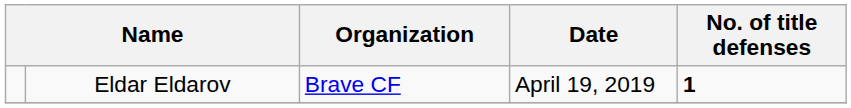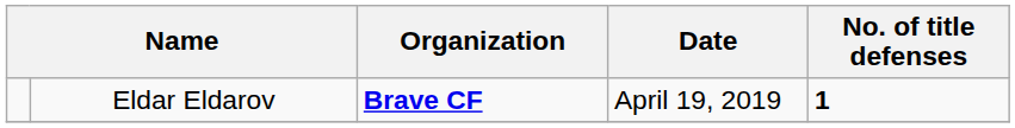Eldar Eldarov | Organization: normal -> bold
